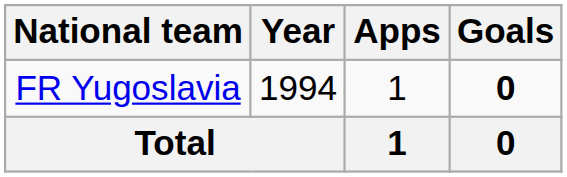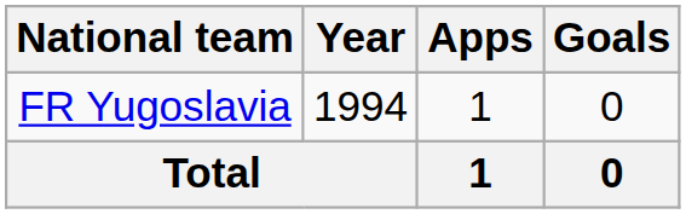FR Yugoslavia | Goals: bold -> normal
